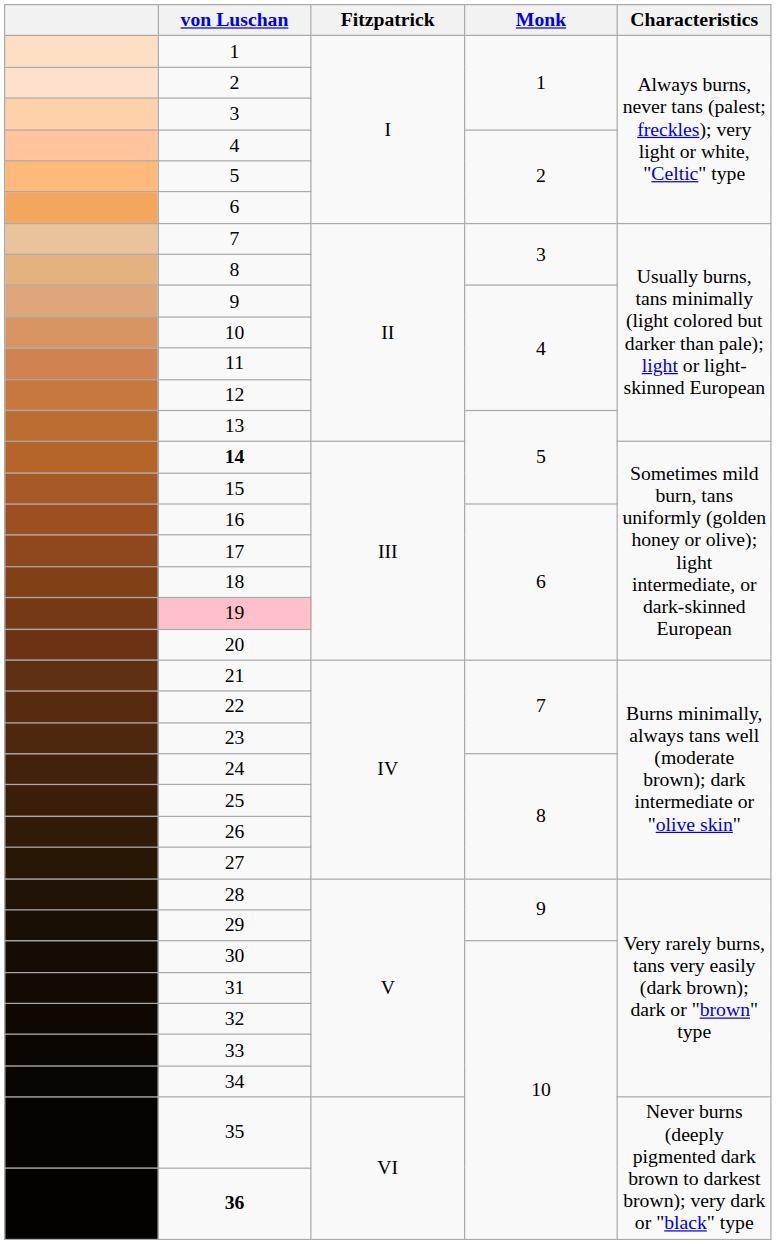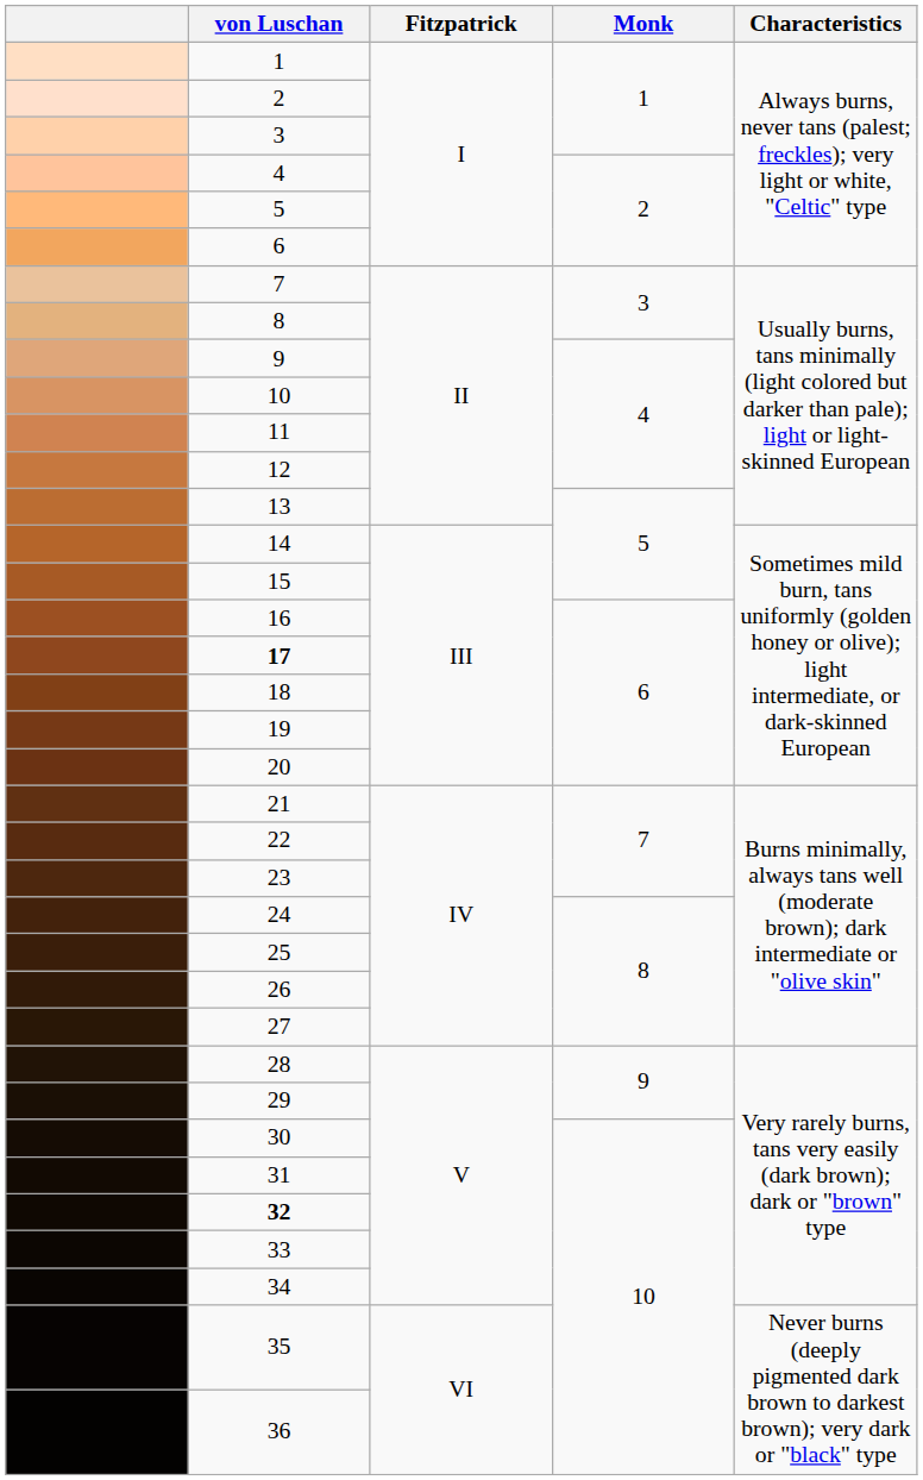14 | von Luschan: bold -> normal
17 | von Luschan: normal -> bold
19 | von Luschan: pink background -> no background
32 | von Luschan: normal -> bold
36 | von Luschan: bold -> normal
